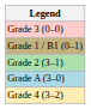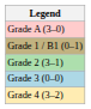row 2 | column 1: Grade 3 (0–0) -> Grade A (3–0)
row 5 | column 1: Grade A (3–0) -> Grade 3 (0–0)
